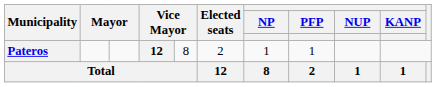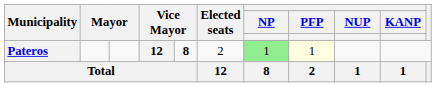Pateros | column 5: normal -> bold
Pateros | NP: no background -> lightgreen background
Pateros | PFP: no background -> lightyellow background
